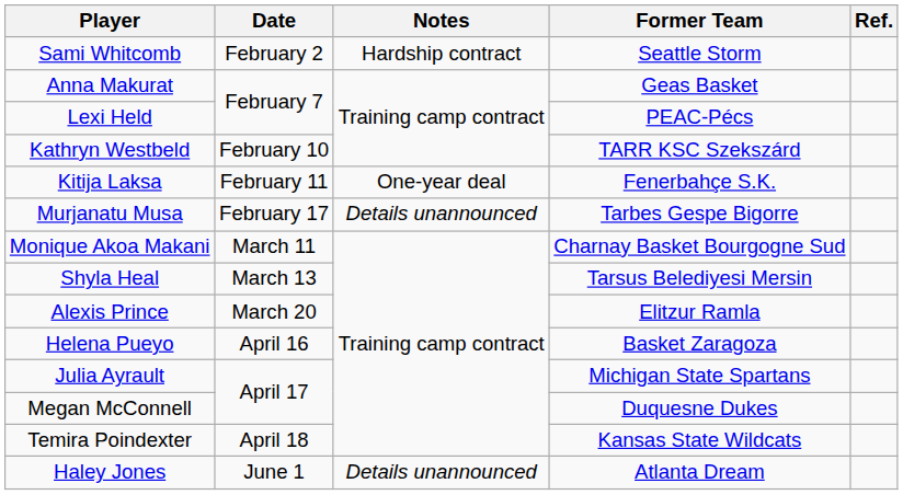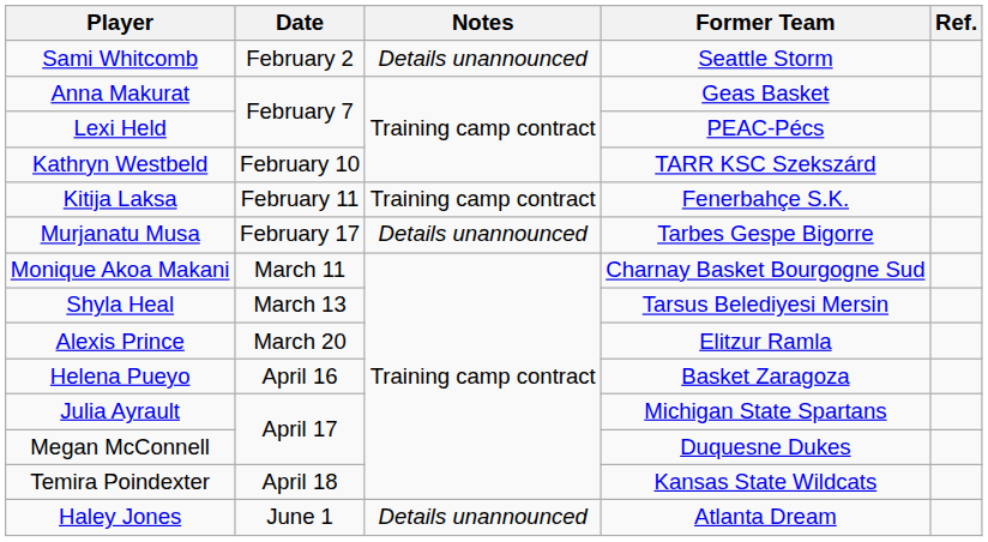Sami Whitcomb | Notes: Hardship contract -> Details unannounced
Kitija Laksa | Notes: One-year deal -> Training camp contract
